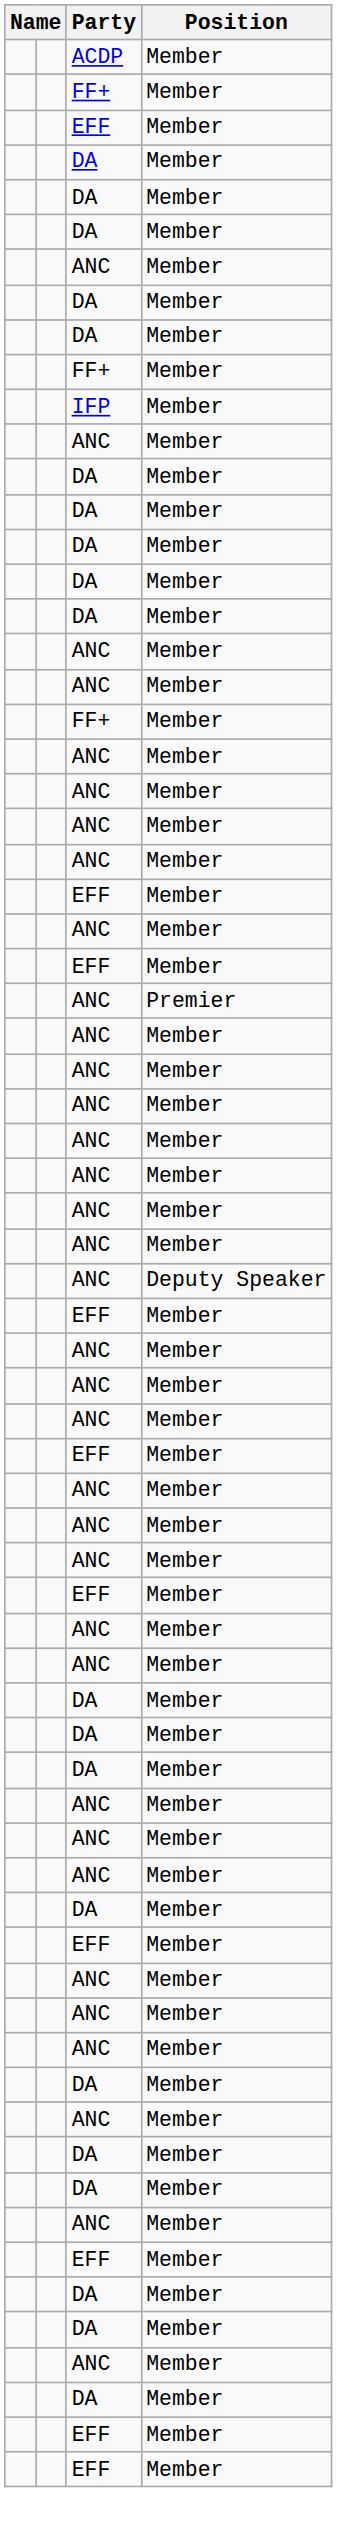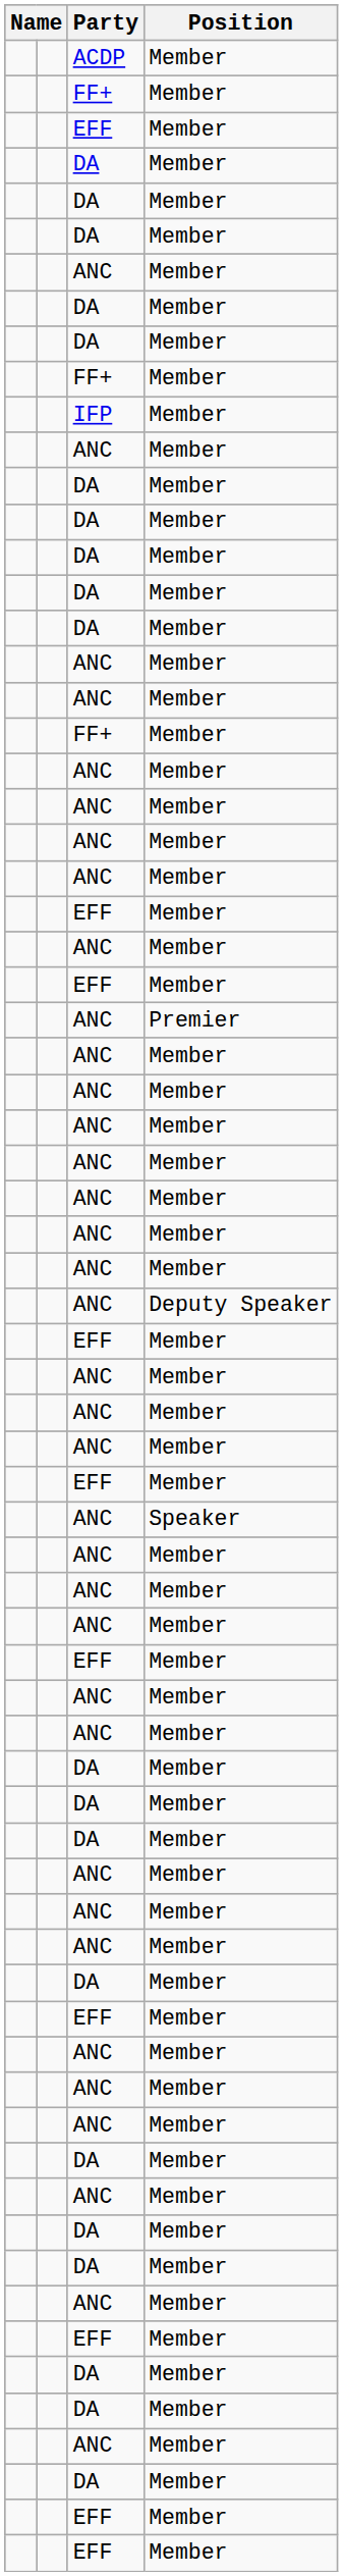+ row: ANC | Speaker
